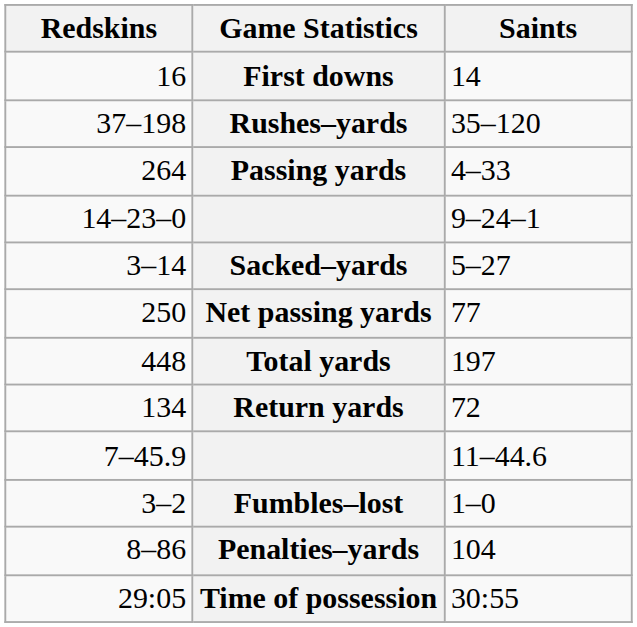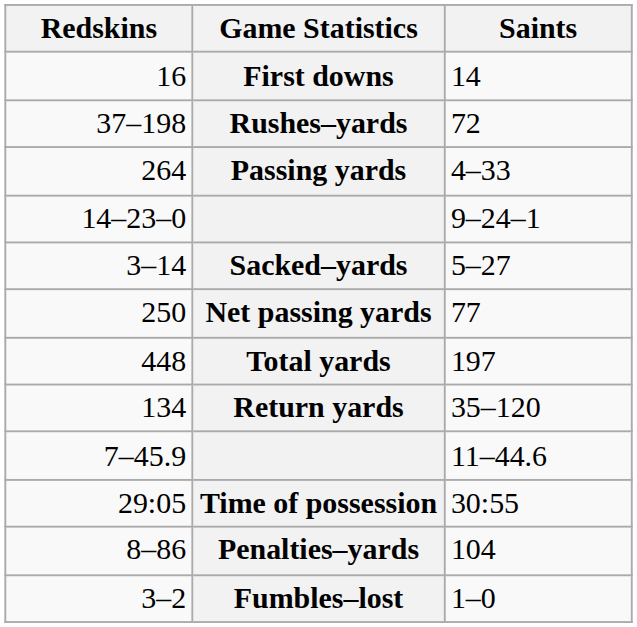Rushes–yards | Saints: 35–120 -> 72
Return yards | Saints: 72 -> 35–120
rows swapped: Fumbles–lost <-> Time of possession
